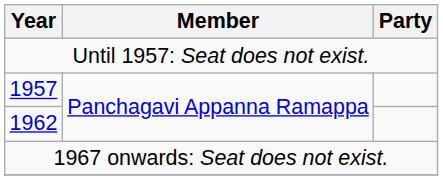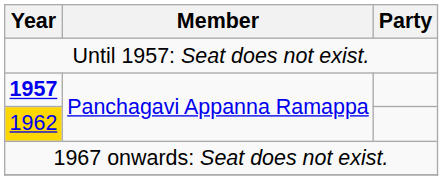1957 | Year: normal -> bold
1962 | Year: no background -> gold background
